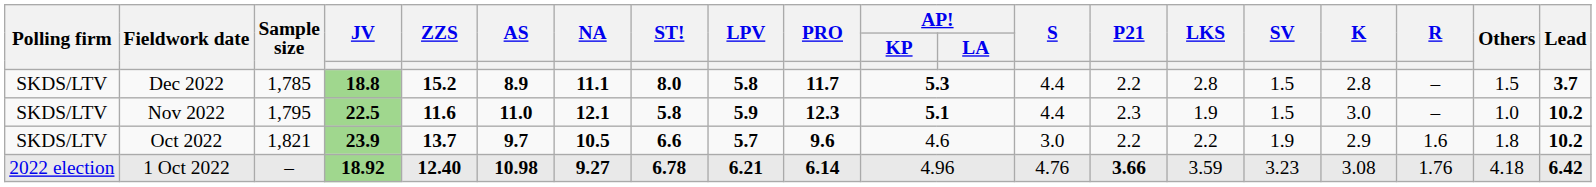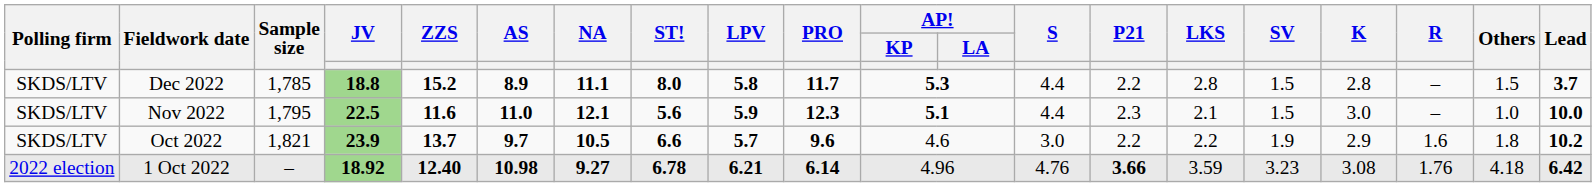Nov 2022 | ST!: 5.8 -> 5.6
Nov 2022 | LKS: 1.9 -> 2.1
Nov 2022 | Lead: 10.2 -> 10.0
